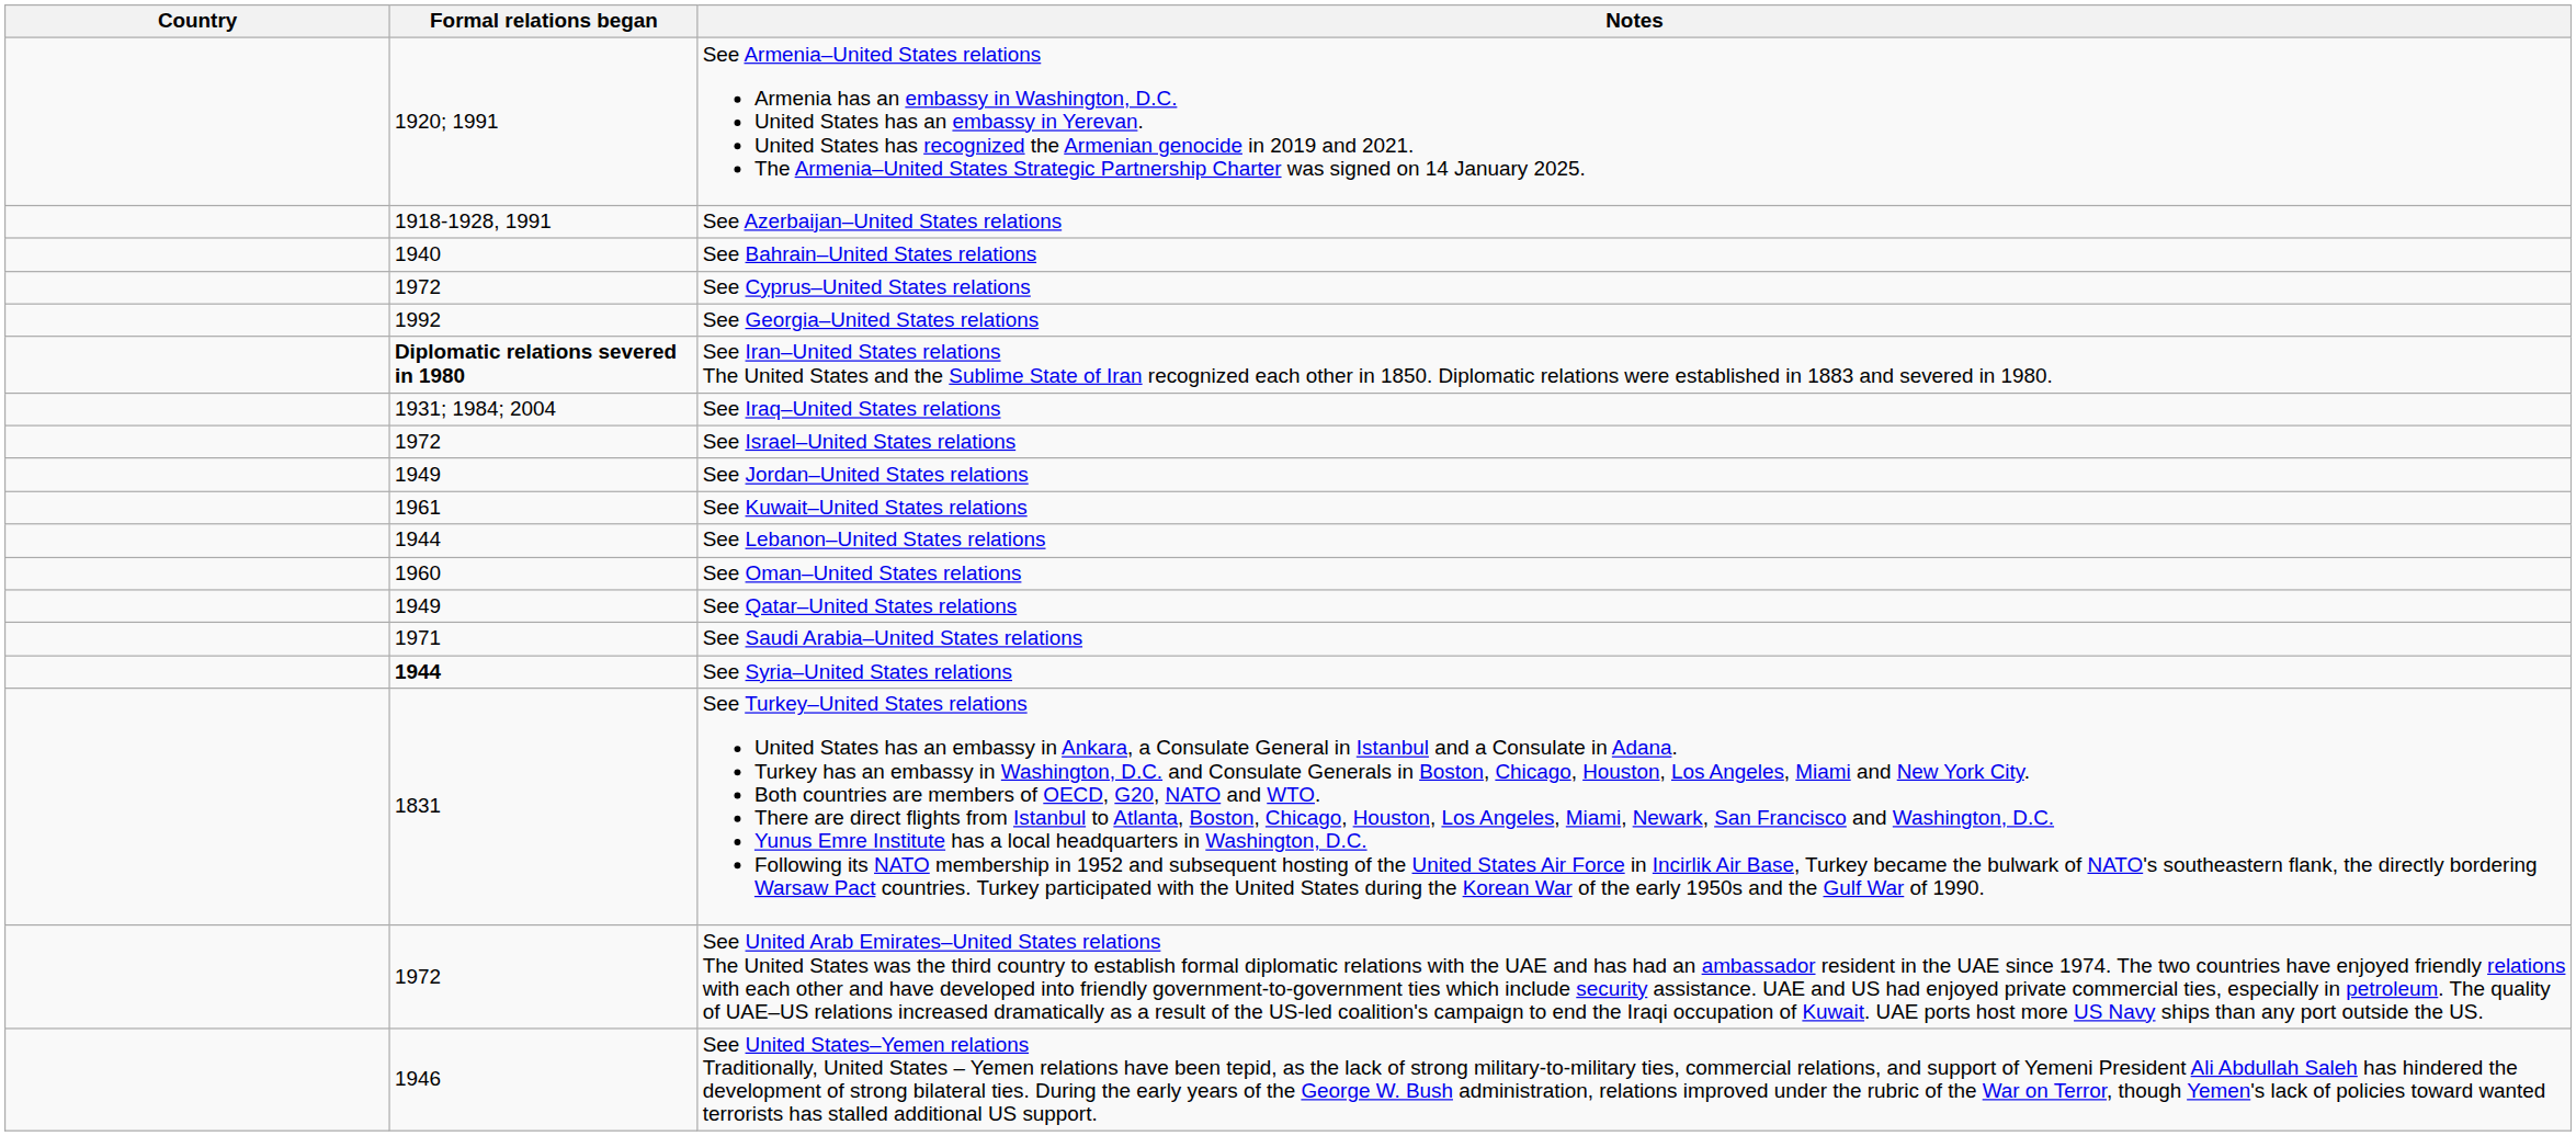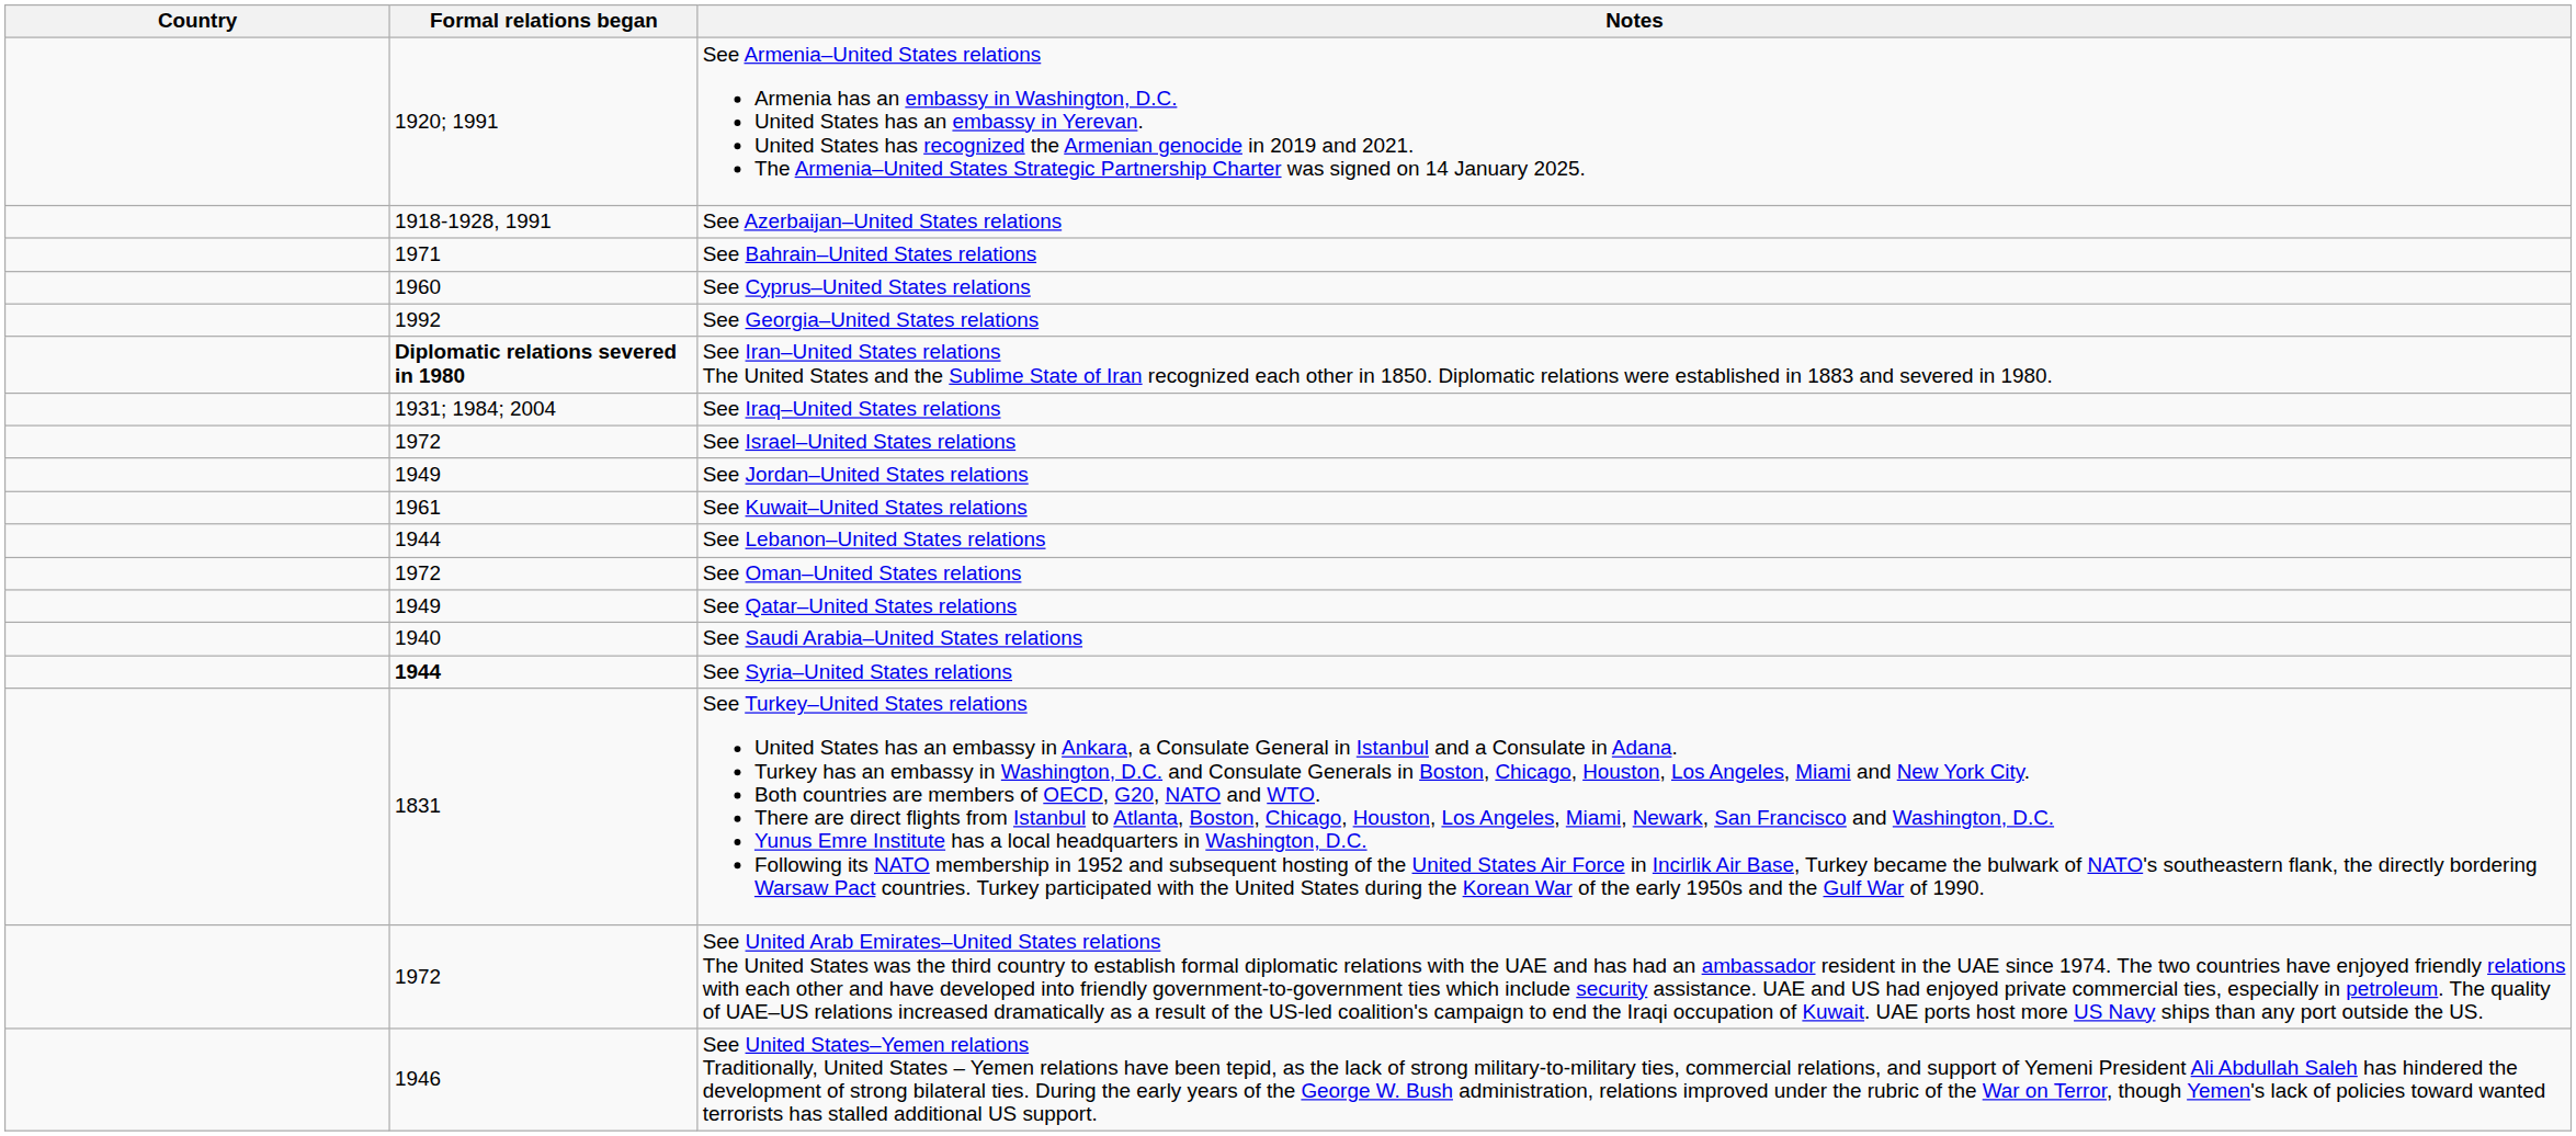See Bahrain–United States relations | Formal relations began: 1940 -> 1971
See Cyprus–United States relations | Formal relations began: 1972 -> 1960
See Oman–United States relations | Formal relations began: 1960 -> 1972
See Saudi Arabia–United States relations | Formal relations began: 1971 -> 1940
